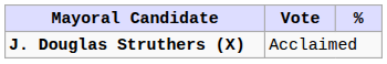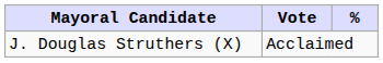J. Douglas Struthers (X) | Mayoral Candidate: bold -> normal
